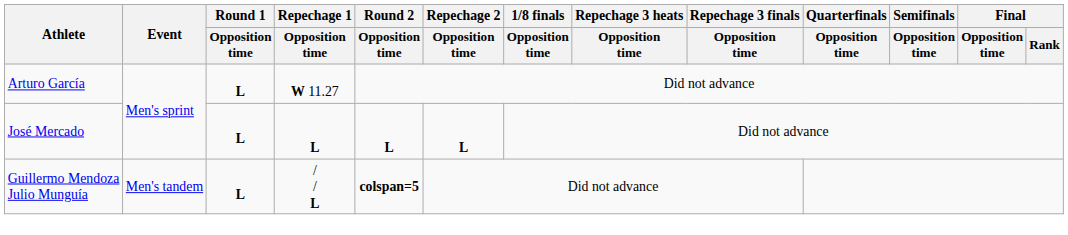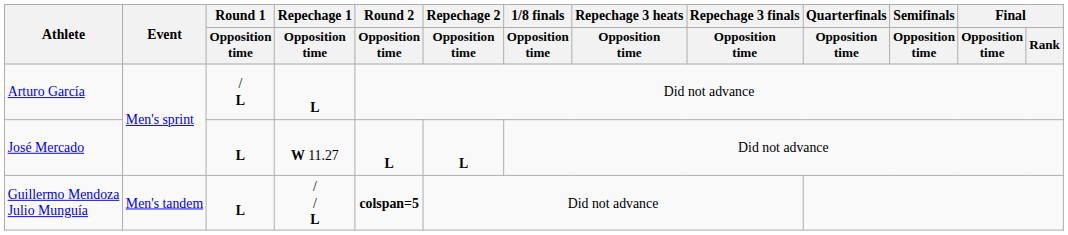Arturo García | Round 1 / Opposition time: L -> / L
Arturo García | Repechage 1 / Opposition time: W 11.27 -> L
José Mercado | Repechage 1 / Opposition time: L -> W 11.27
